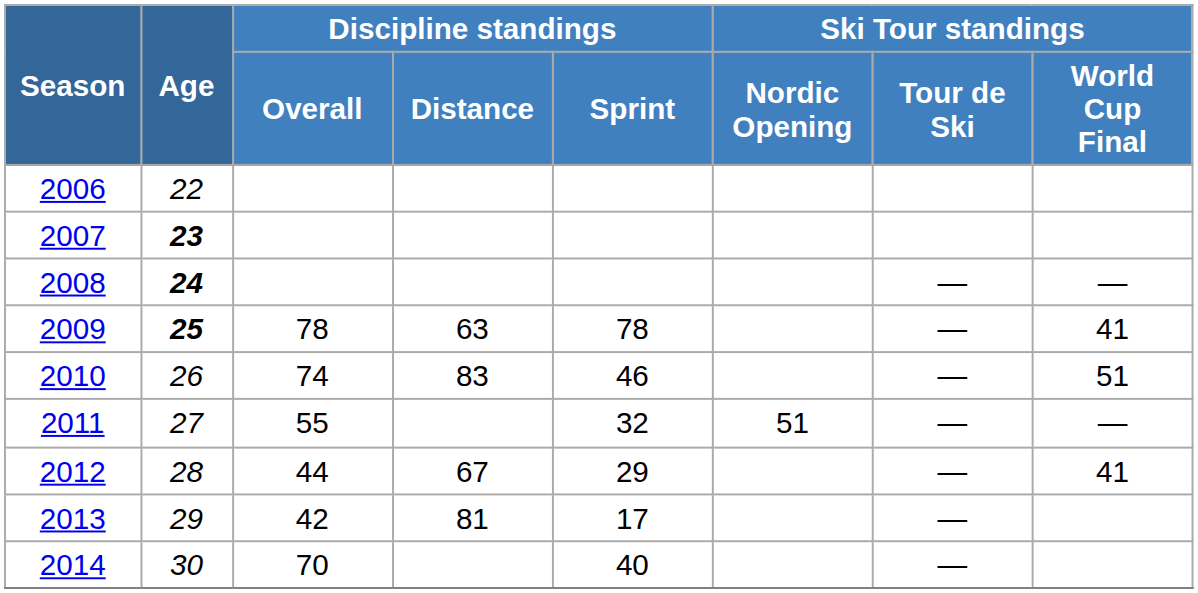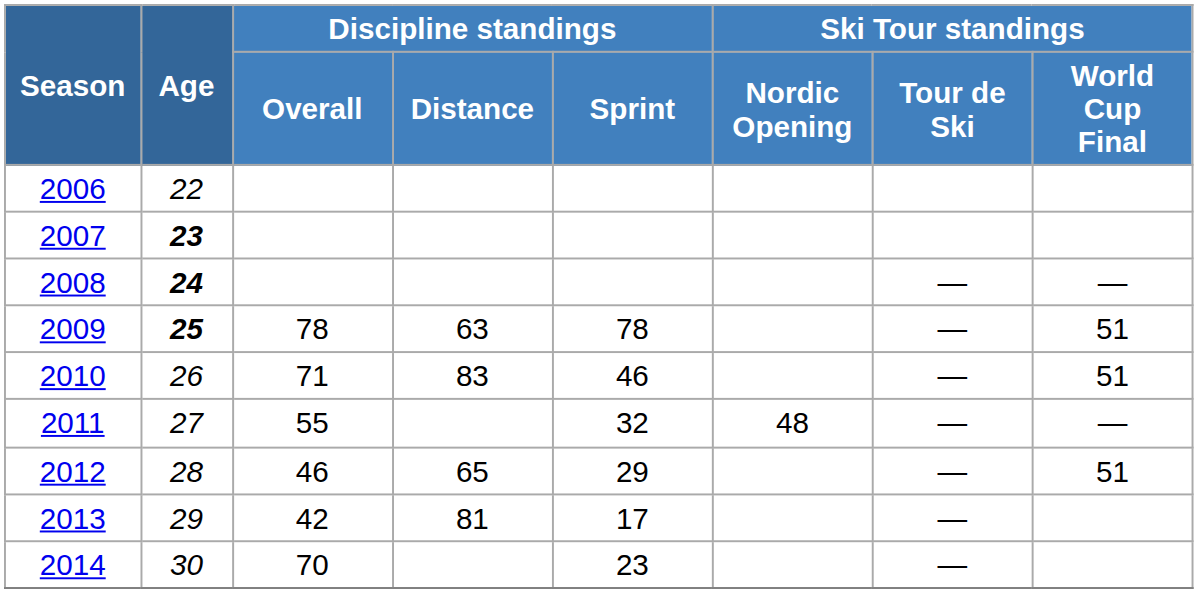2009 | Ski Tour standings / World Cup Final: 41 -> 51
2010 | Discipline standings / Overall: 74 -> 71
2011 | Ski Tour standings / Nordic Opening: 51 -> 48
2012 | Discipline standings / Overall: 44 -> 46
2012 | Discipline standings / Distance: 67 -> 65
2012 | Ski Tour standings / World Cup Final: 41 -> 51
2014 | Discipline standings / Sprint: 40 -> 23
